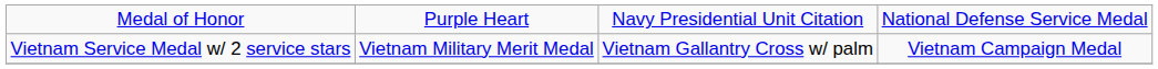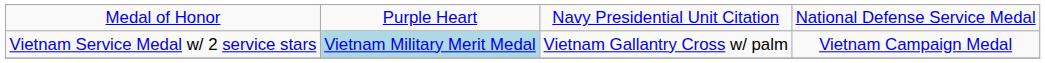Vietnam Service Medal w/ 2 service stars | column 2: no background -> lightblue background
